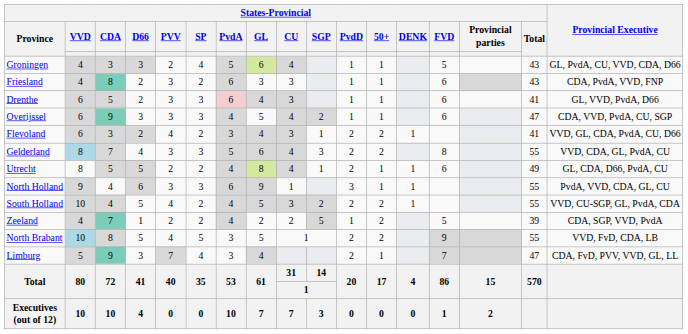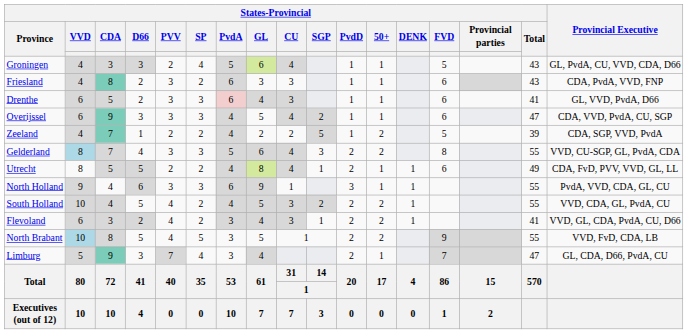rows swapped: Flevoland <-> Zeeland
Gelderland | Provincial Executive: VVD, CDA, GL, PvdA, CU -> VVD, CU-SGP, GL, PvdA, CDA
Utrecht | Provincial Executive: GL, CDA, D66, PvdA, CU -> CDA, FvD, PVV, VVD, GL, LL
South Holland | Provincial Executive: VVD, CU-SGP, GL, PvdA, CDA -> VVD, CDA, GL, PvdA, CU
Limburg | Provincial Executive: CDA, FvD, PVV, VVD, GL, LL -> GL, CDA, D66, PvdA, CU
